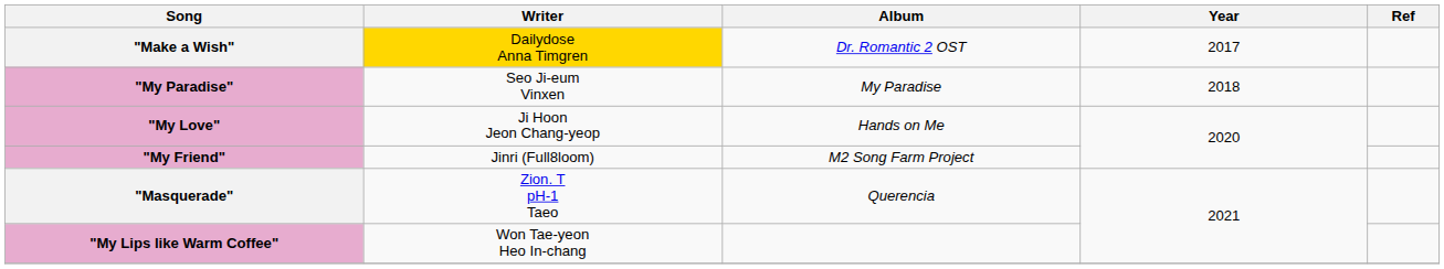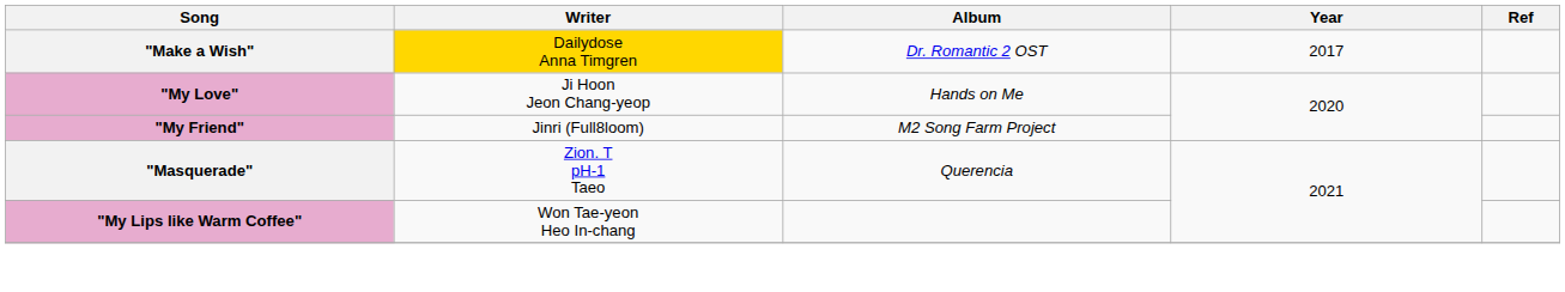- row: "My Paradise" | Seo Ji-eum Vinxen | My Paradise | 2018
